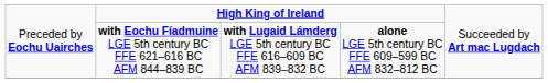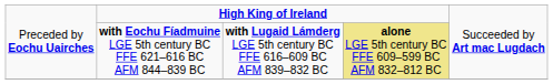row 2 | column 4: no background -> khaki background
